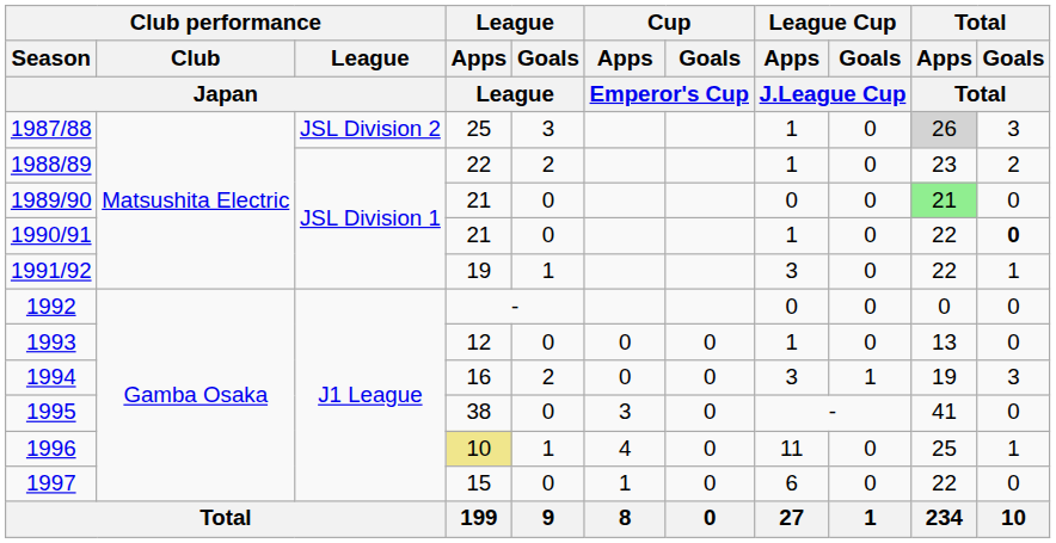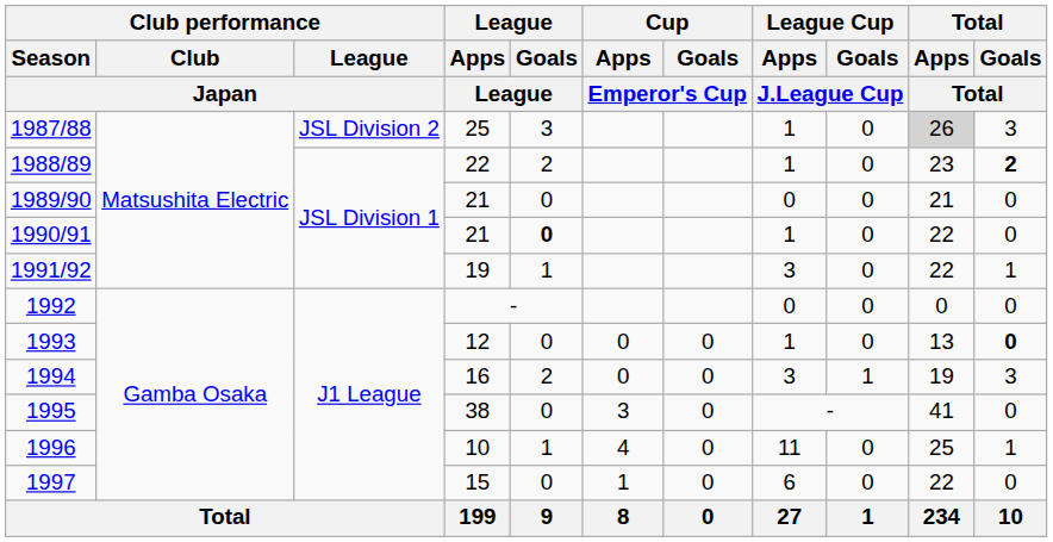1988/89 | Total / Goals / Total: normal -> bold
1989/90 | Total / Apps / Total: lightgreen background -> no background
1990/91 | League / Goals / League: normal -> bold
1990/91 | Total / Goals / Total: bold -> normal
1993 | Total / Goals / Total: normal -> bold
1996 | League / Apps / League: khaki background -> no background
